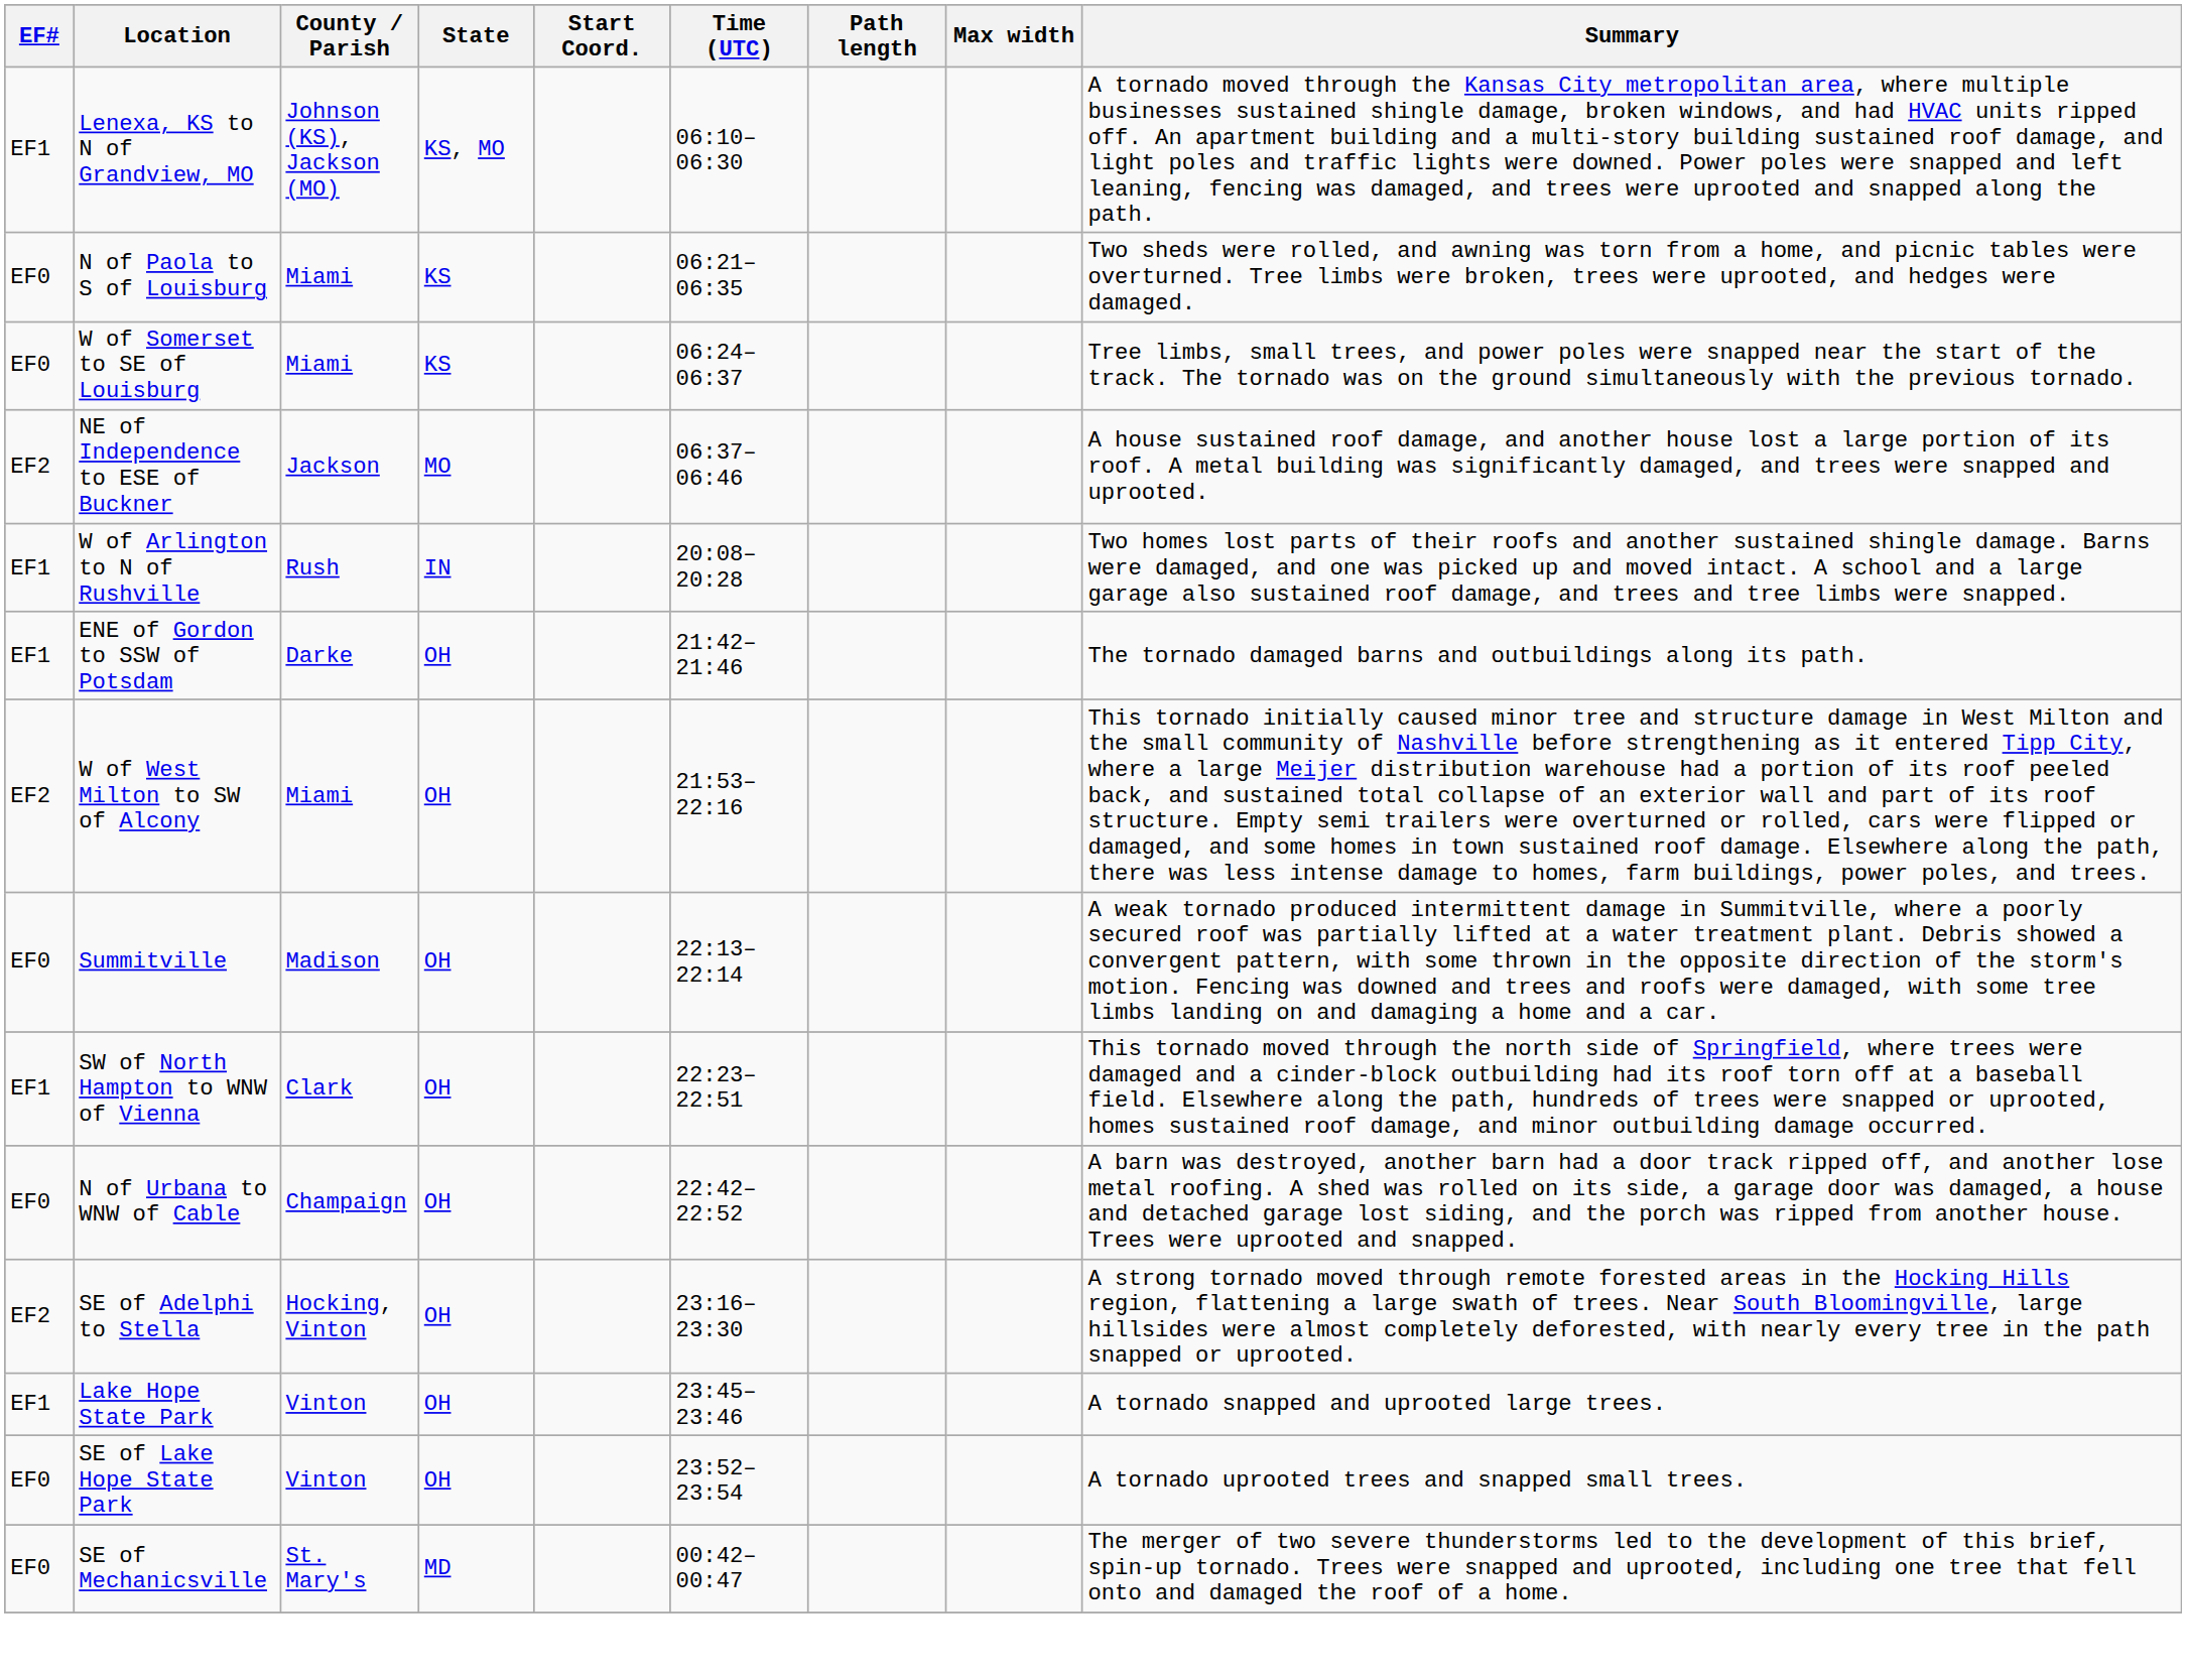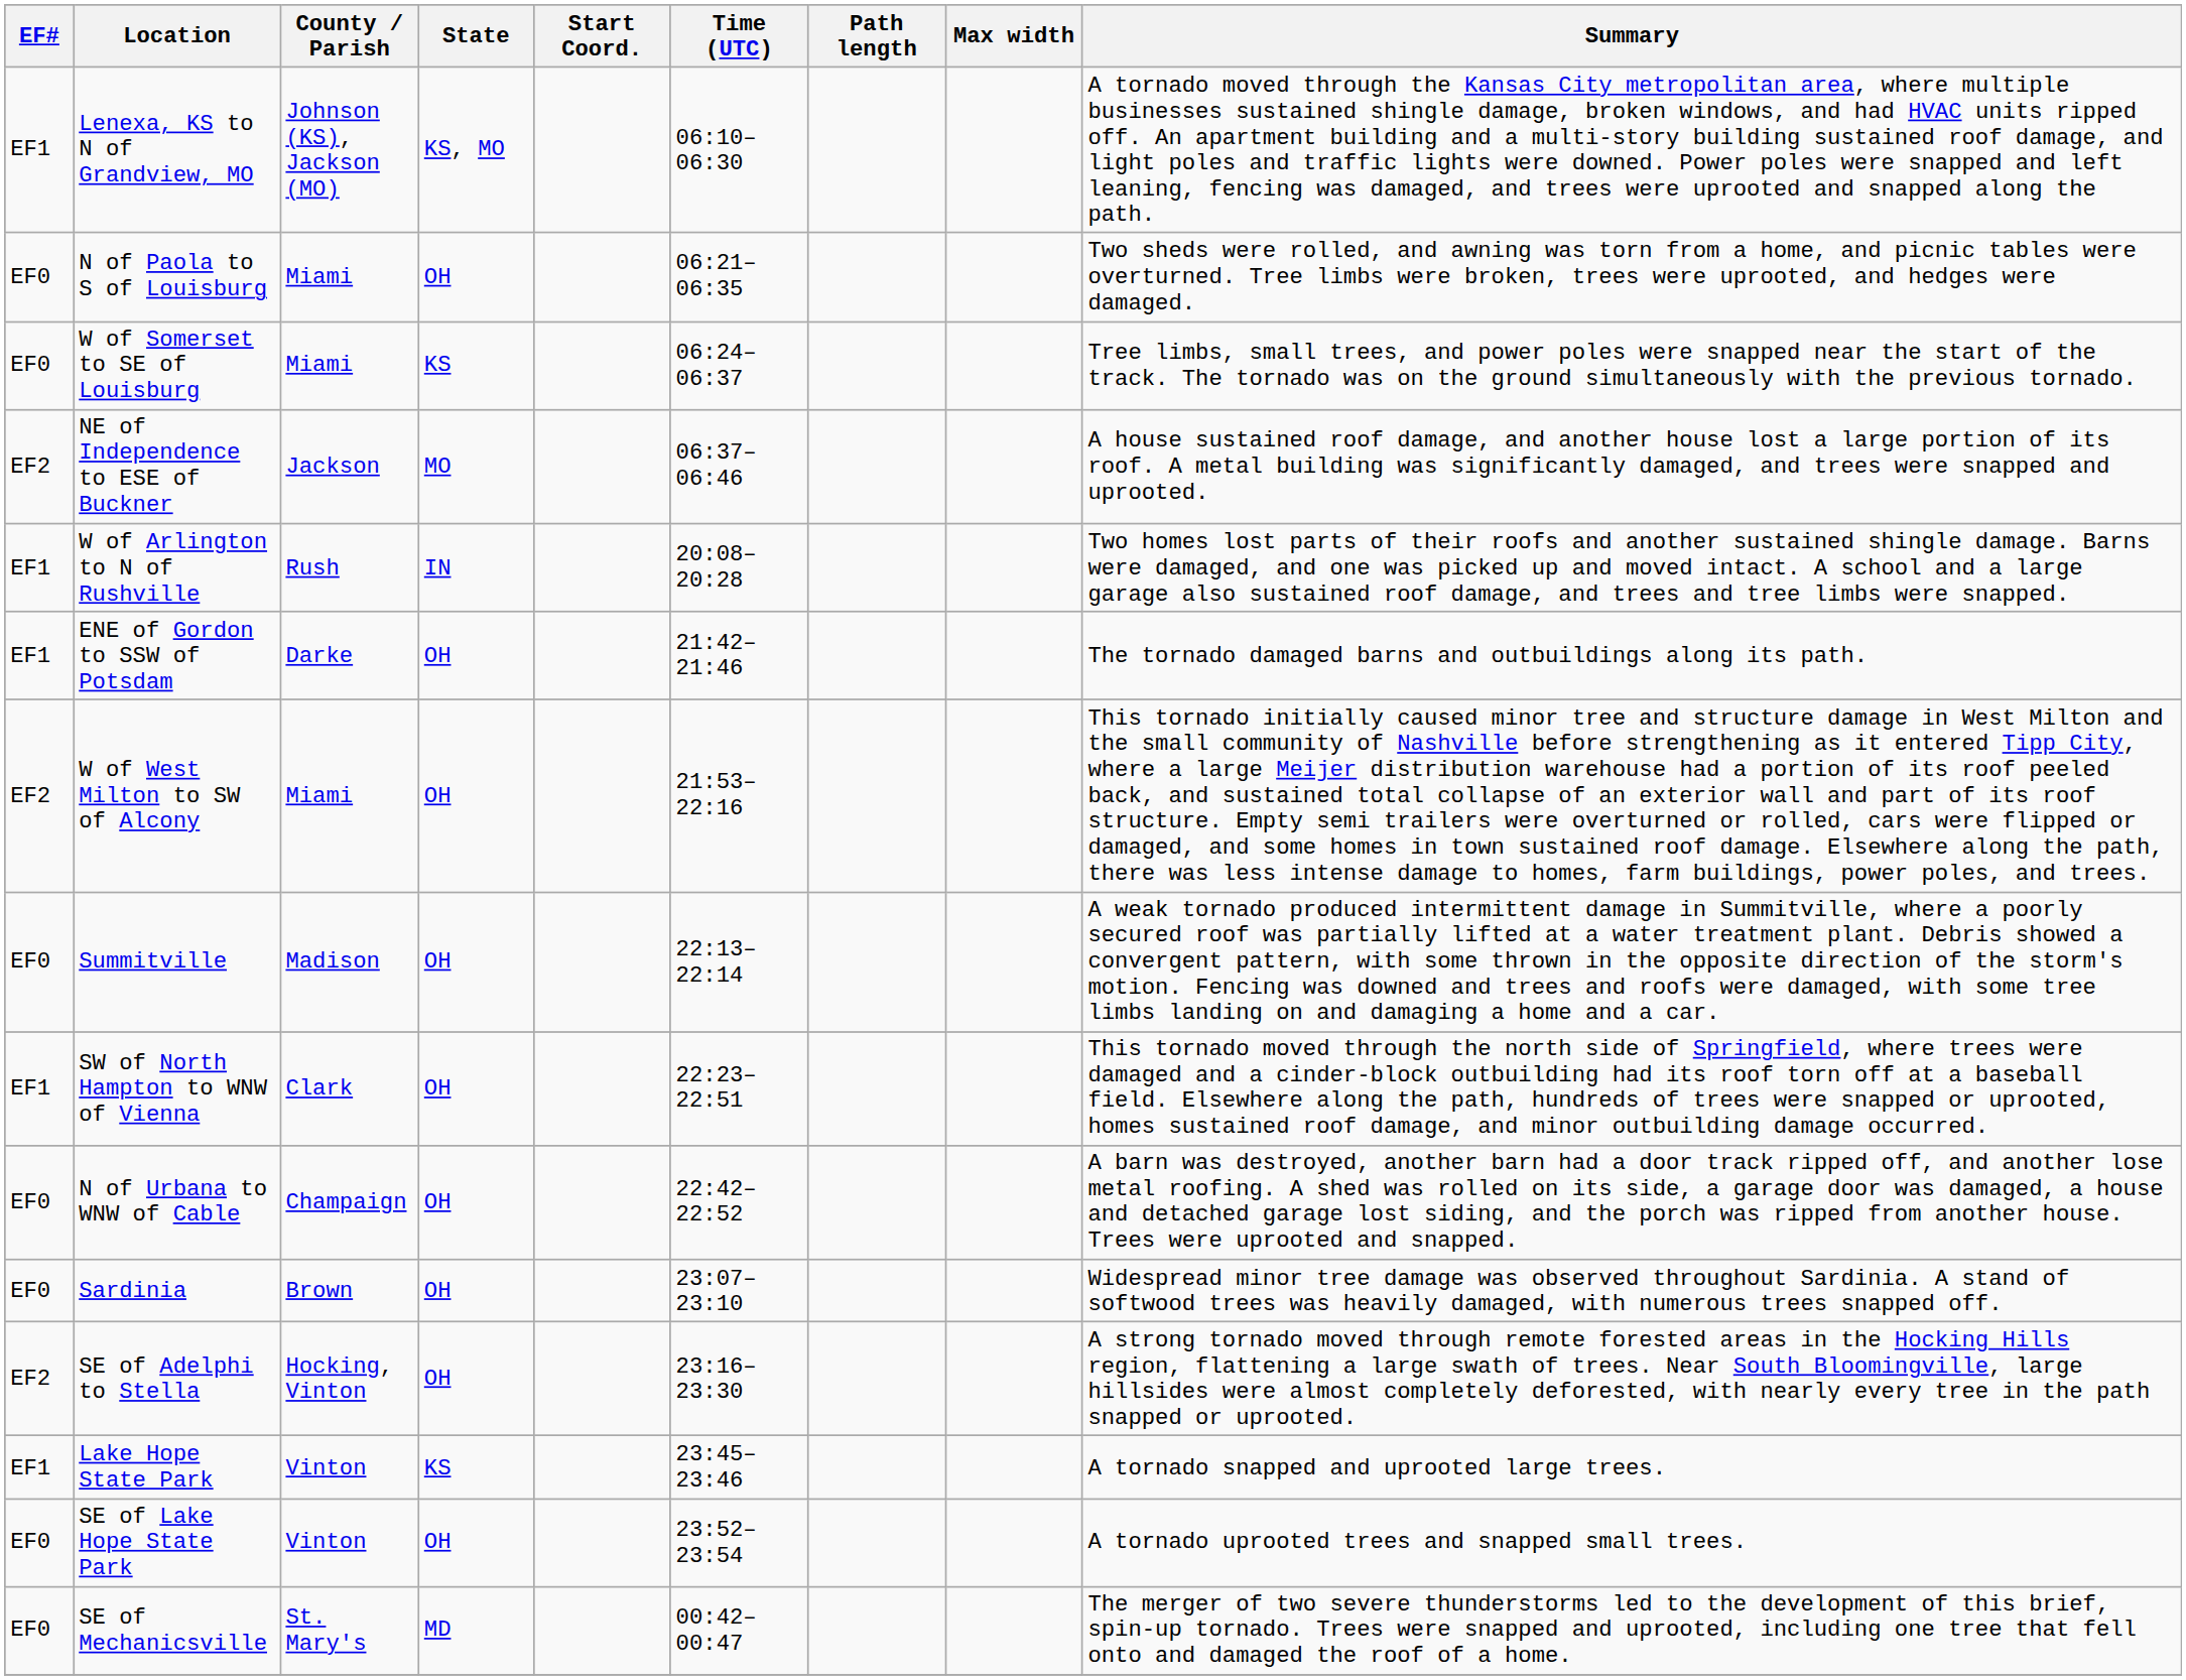N of Paola to S of Louisburg | State: KS -> OH
+ row: EF0 | Sardinia | Brown | OH | 23:07–23:10 | Widespread minor tree damage was observed throughout Sardinia. A stand of softwood trees was heavily damaged, with numerous trees snapped off.
Lake Hope State Park | State: OH -> KS
